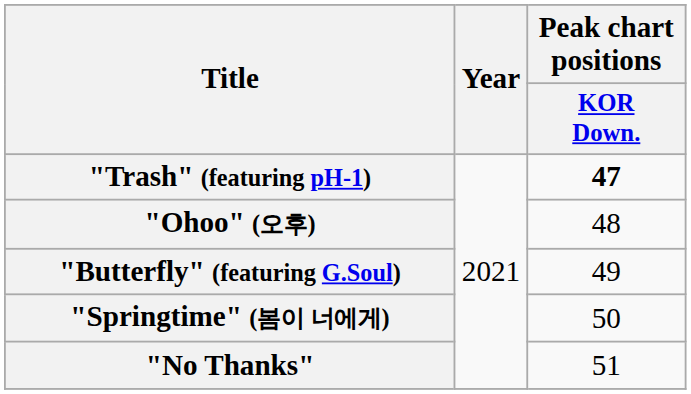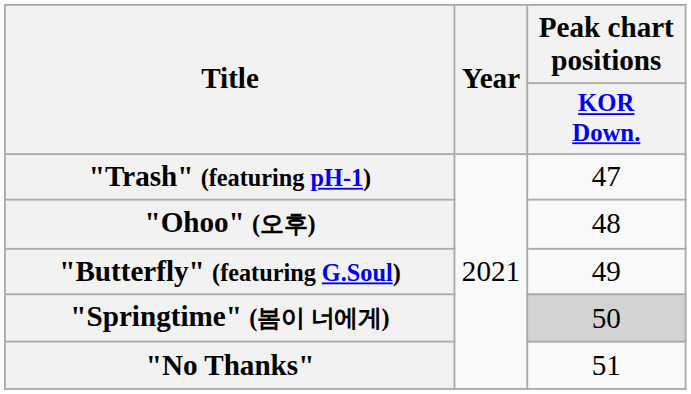"Trash" (featuring pH-1) | Peak chart positions / KOR Down.: bold -> normal
"Springtime" (봄이 너에게) | Peak chart positions / KOR Down.: no background -> lightgrey background
